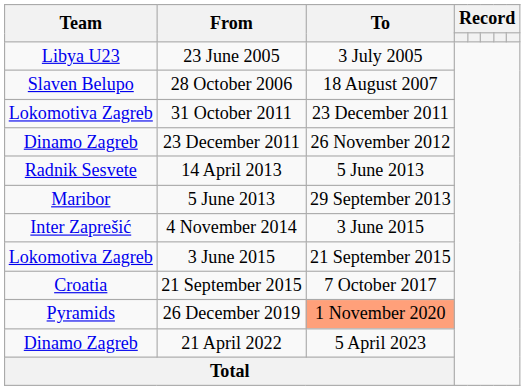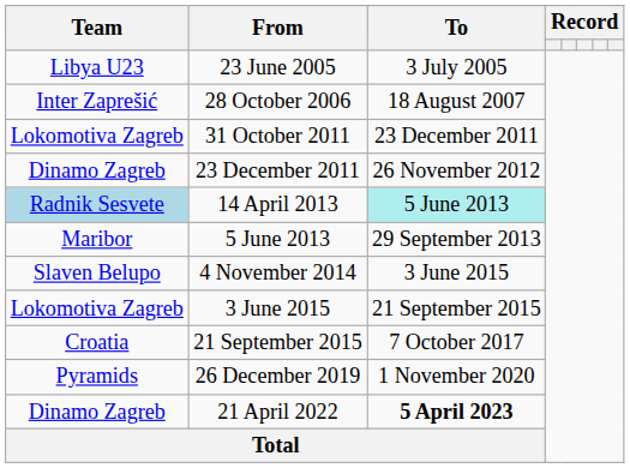28 October 2006 | Team: Slaven Belupo -> Inter Zaprešić
14 April 2013 | Team: no background -> lightblue background
14 April 2013 | To: no background -> paleturquoise background
4 November 2014 | Team: Inter Zaprešić -> Slaven Belupo
26 December 2019 | To: lightsalmon background -> no background
21 April 2022 | To: normal -> bold
